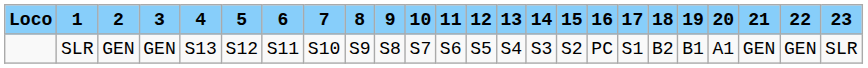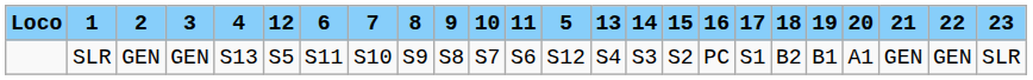columns swapped: 5 <-> 12
